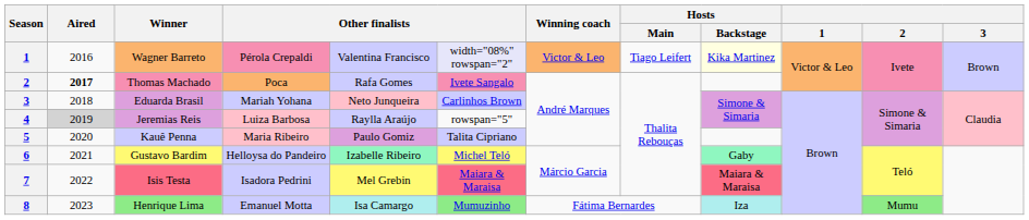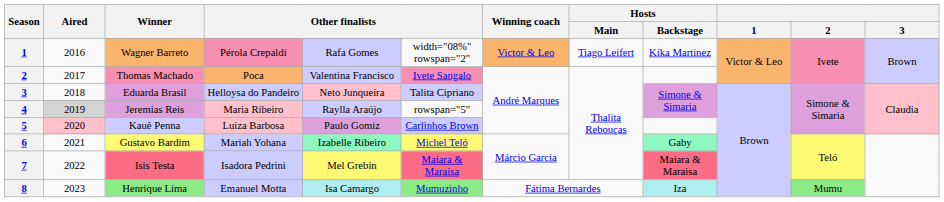Wagner Barreto | column 5: Valentina Francisco -> Rafa Gomes
Wagner Barreto | column 6: lavender background -> no background
Wagner Barreto | Hosts / Backstage: lightyellow background -> no background
Thomas Machado | Aired: bold -> normal
Thomas Machado | column 5: Rafa Gomes -> Valentina Francisco
Eduarda Brasil | column 4: Mariah Yohana -> Helloysa do Pandeiro
Eduarda Brasil | column 6: Carlinhos Brown -> Talita Cipriano
Jeremias Reis | column 4: Luiza Barbosa -> Maria Ribeiro
Kauê Penna | Aired: no background -> pink background
Kauê Penna | column 4: Maria Ribeiro -> Luiza Barbosa
Kauê Penna | column 6: Talita Cipriano -> Carlinhos Brown
Gustavo Bardim | column 4: Helloysa do Pandeiro -> Mariah Yohana
